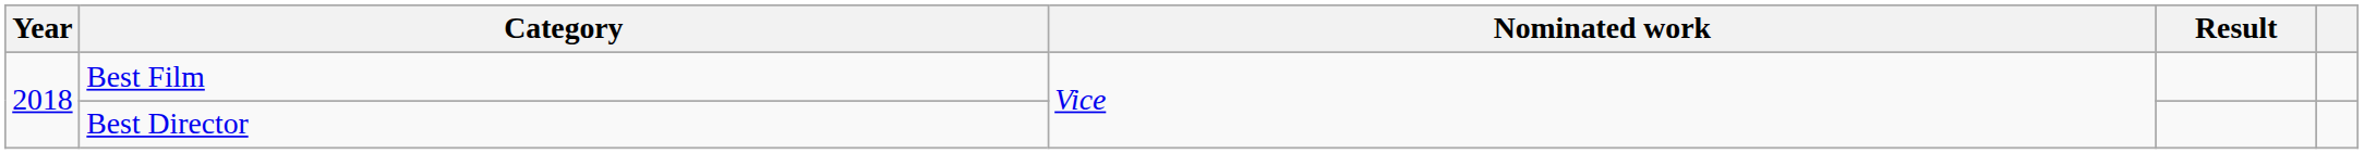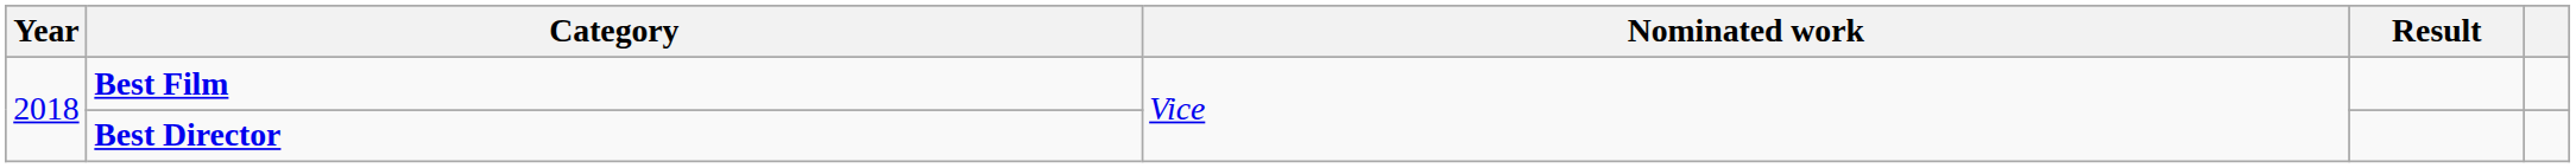Best Film | Category: normal -> bold
Best Director | Category: normal -> bold
